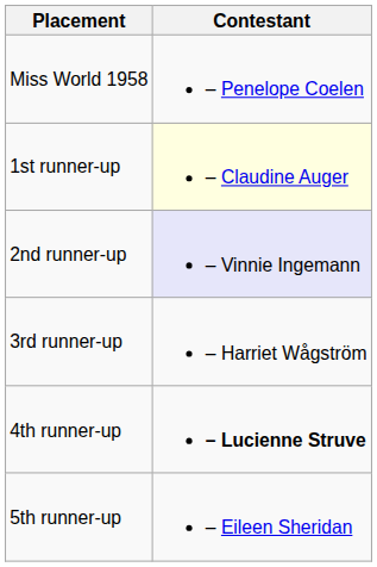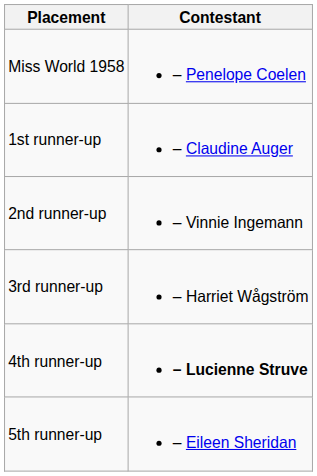1st runner-up | Contestant: lightyellow background -> no background
2nd runner-up | Contestant: lavender background -> no background
